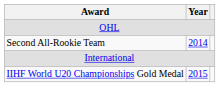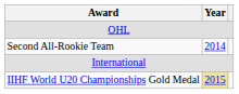IIHF World U20 Championships Gold Medal | Year: no background -> khaki background
